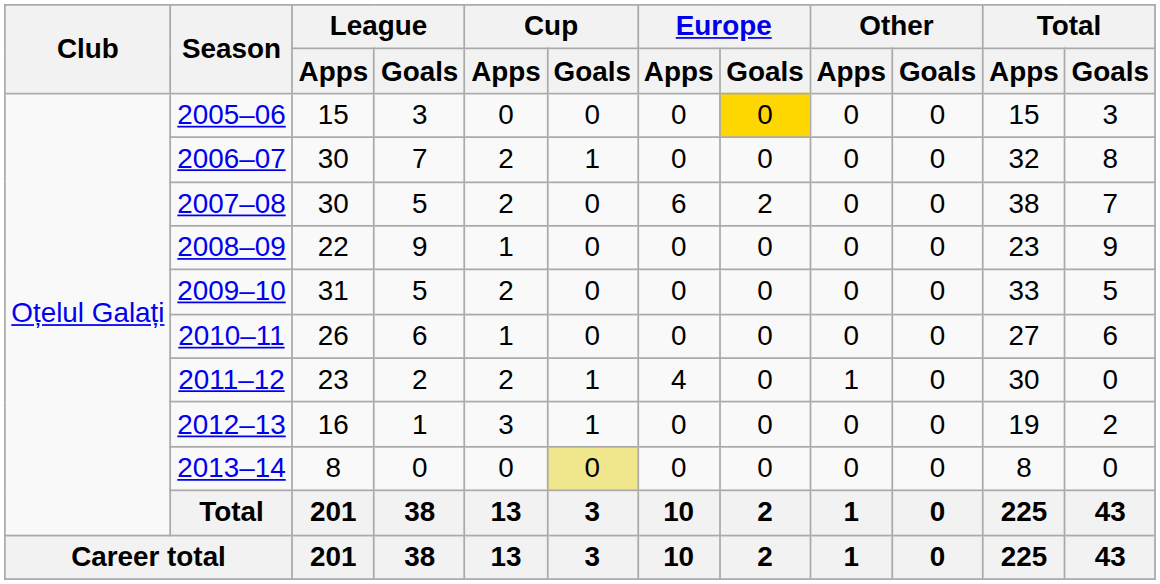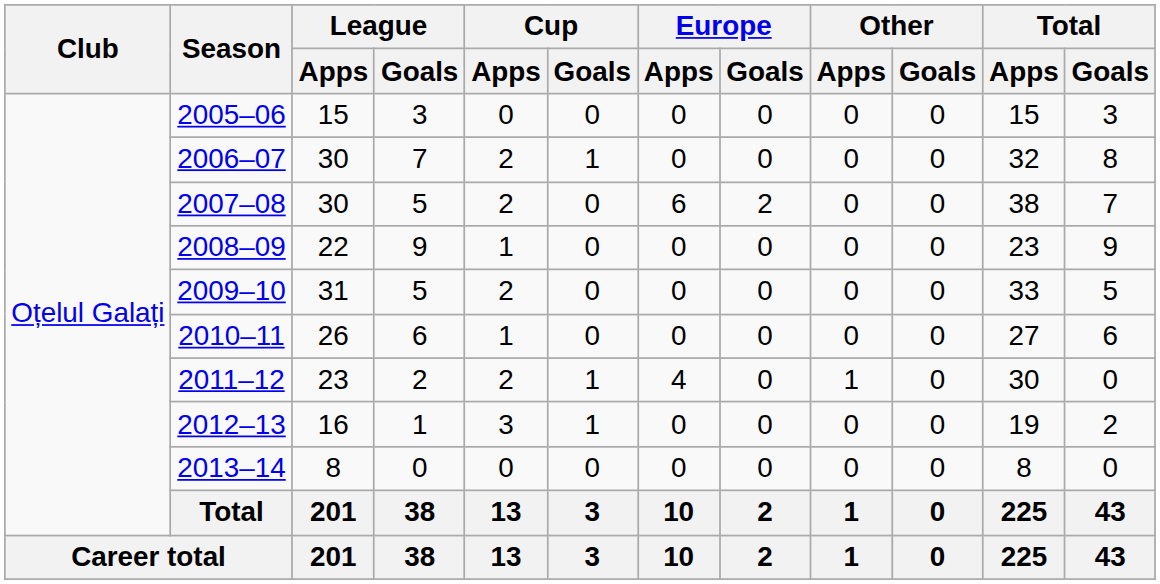2005–06 | Europe / Goals: gold background -> no background
2013–14 | Cup / Goals: khaki background -> no background
